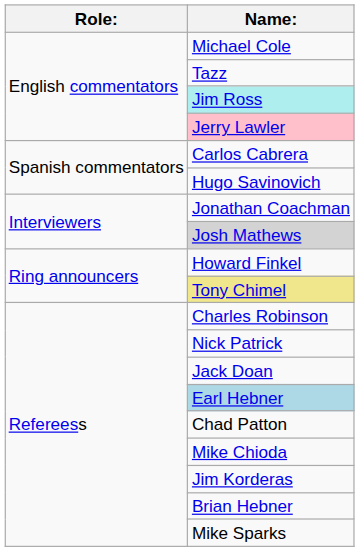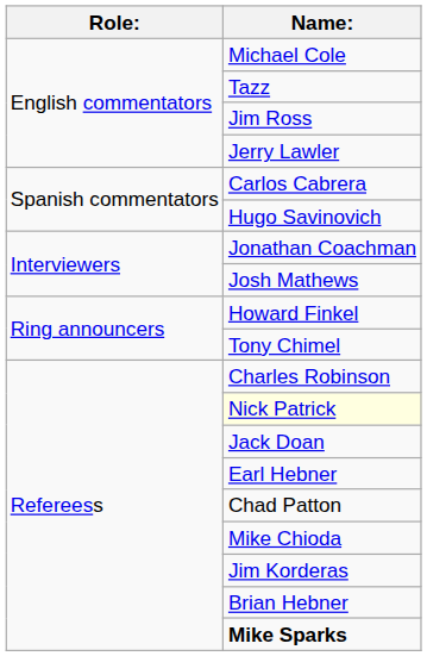Jim Ross | Name:: paleturquoise background -> no background
Jerry Lawler | Name:: pink background -> no background
Josh Mathews | Name:: lightgrey background -> no background
Tony Chimel | Name:: khaki background -> no background
Nick Patrick | Name:: no background -> lightyellow background
Earl Hebner | Name:: lightblue background -> no background
Mike Sparks | Name:: normal -> bold
